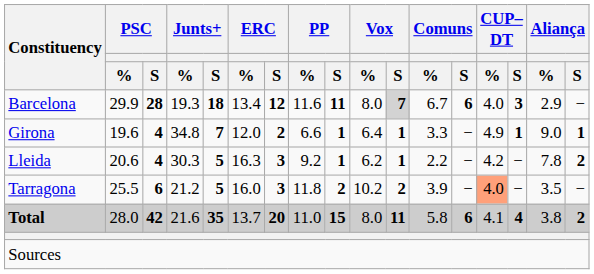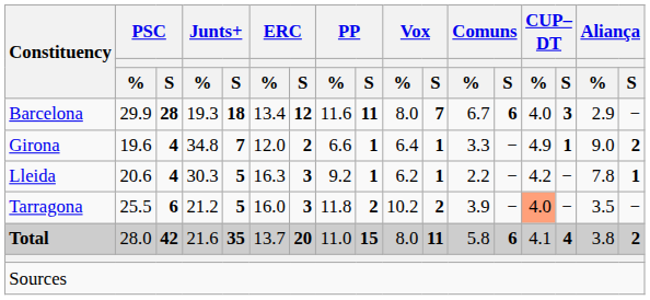Barcelona | Vox / S: lightgrey background -> no background
Girona | Aliança / S: 1 -> 2
Lleida | Aliança / S: 2 -> 1
